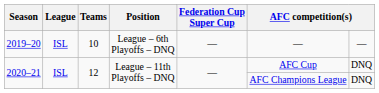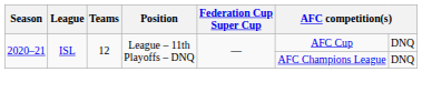- row: 2019–20 | ISL | 10 | League – 6th Playoffs – DNQ | — | — | —
